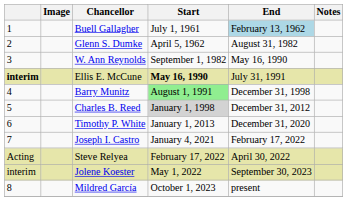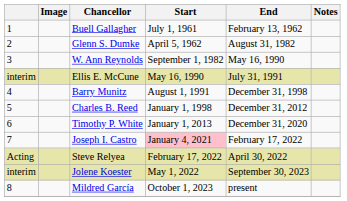Buell Gallagher | End: lightblue background -> no background
Ellis E. McCune | column 1: bold -> normal
Ellis E. McCune | Start: bold -> normal
Barry Munitz | Start: lightgreen background -> no background
Charles B. Reed | Start: lightgrey background -> no background
Joseph I. Castro | Start: no background -> pink background
